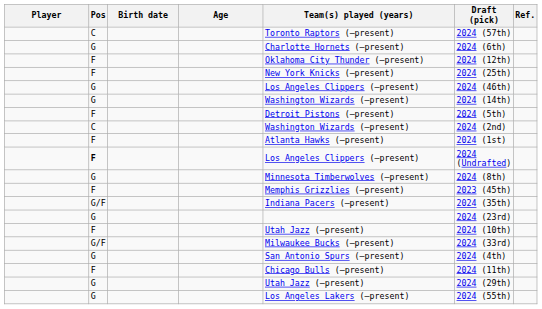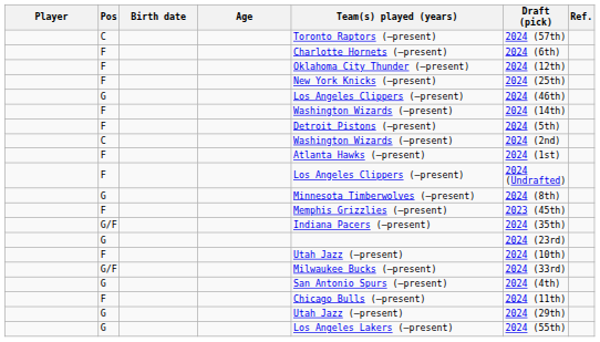row 3 | Pos: G -> F
row 7 | Pos: G -> F
row 11 | Pos: bold -> normal
